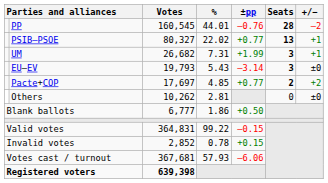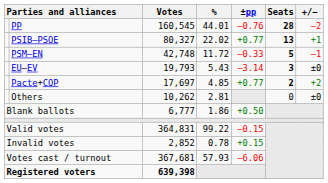+ row: PSM–EN | 42,748 | 11.72 | –0.33 | 5 | –1
- row: UM | 26,682 | 7.31 | +1.99 | 3 | +1
